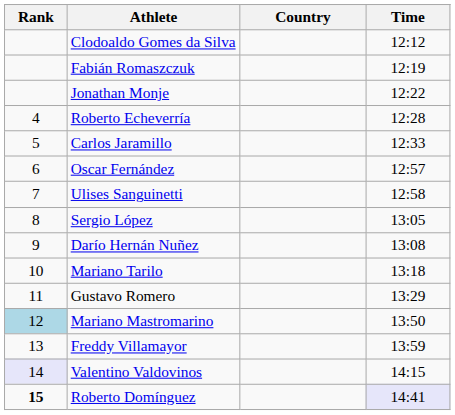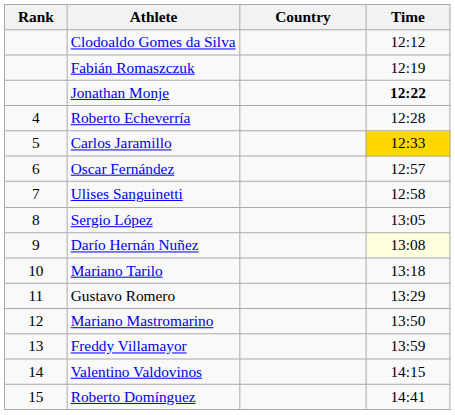Jonathan Monje | Time: normal -> bold
Carlos Jaramillo | Time: no background -> gold background
Darío Hernán Nuñez | Time: no background -> lightyellow background
Mariano Mastromarino | Rank: lightblue background -> no background
Valentino Valdovinos | Rank: lavender background -> no background
Roberto Domínguez | Rank: bold -> normal
Roberto Domínguez | Time: lavender background -> no background
